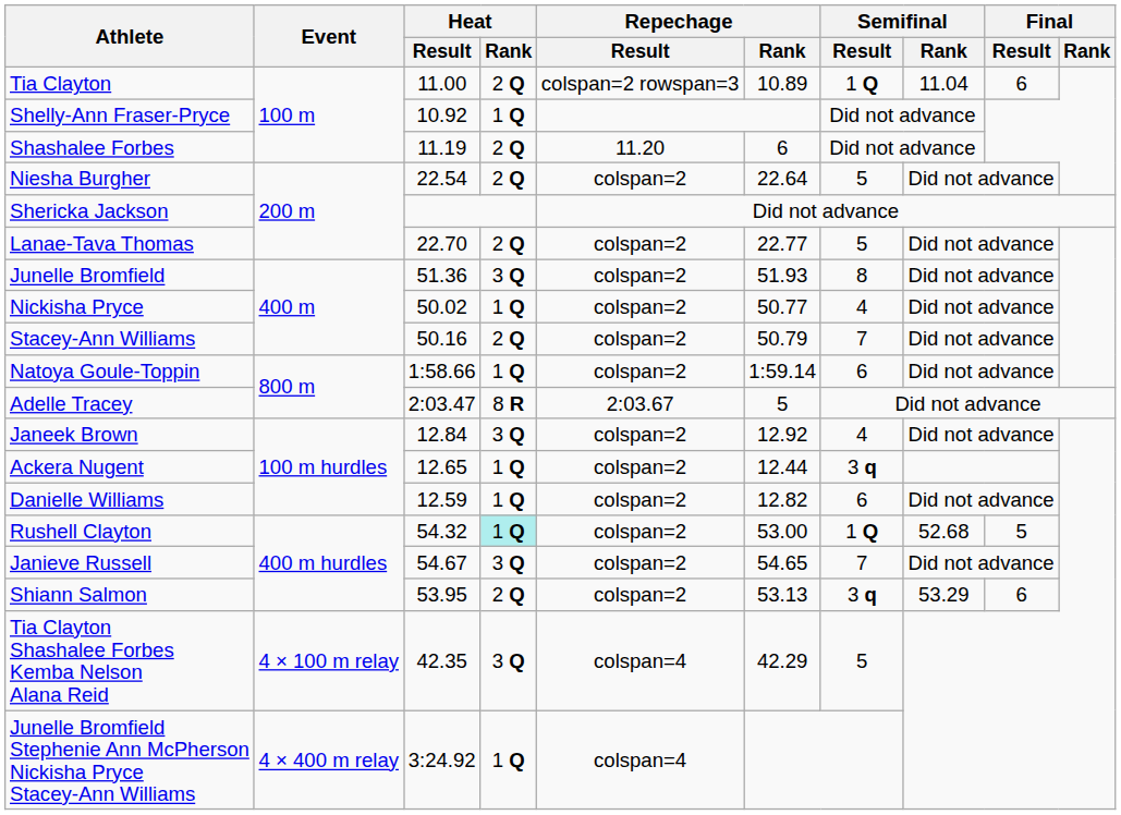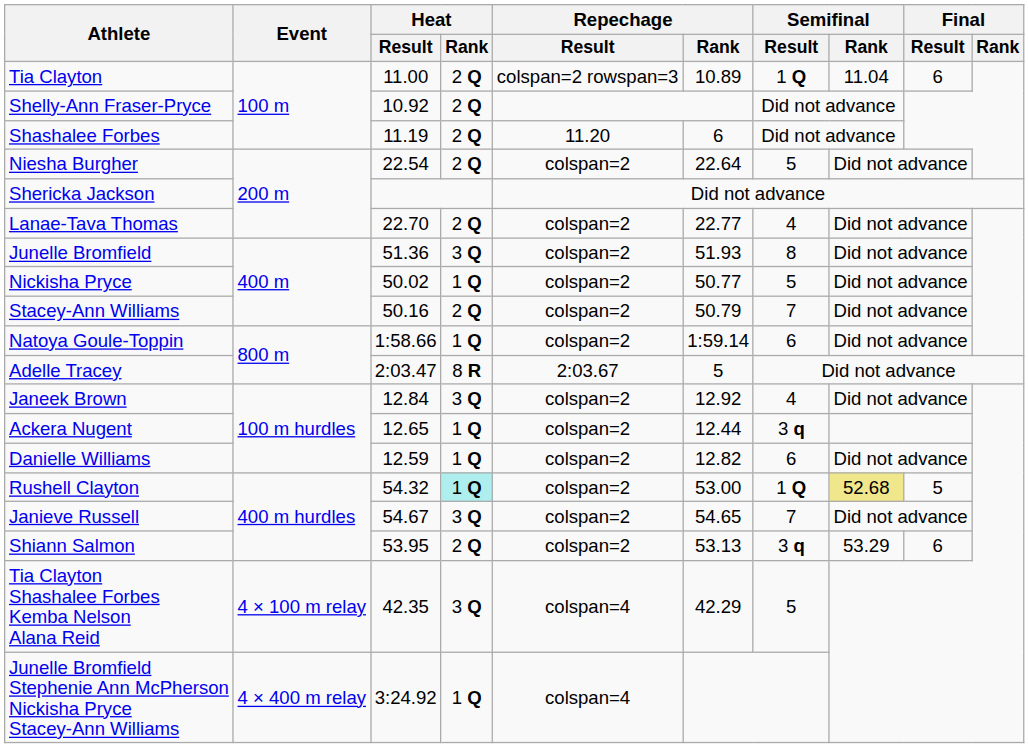Shelly-Ann Fraser-Pryce | Heat / Rank: 1 Q -> 2 Q
Lanae-Tava Thomas | Semifinal / Result: 5 -> 4
Nickisha Pryce | Semifinal / Result: 4 -> 5
Rushell Clayton | Semifinal / Rank: no background -> khaki background
